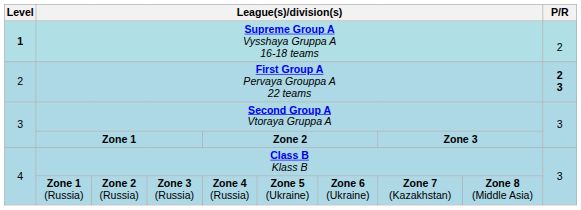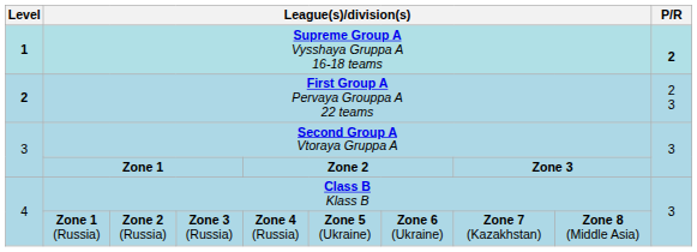Supreme Group A Vysshaya Gruppa A 16-18 teams | P/R: normal -> bold
First Group A Pervaya Grouppa A 22 teams | Level: normal -> bold
First Group A Pervaya Grouppa A 22 teams | P/R: bold -> normal
